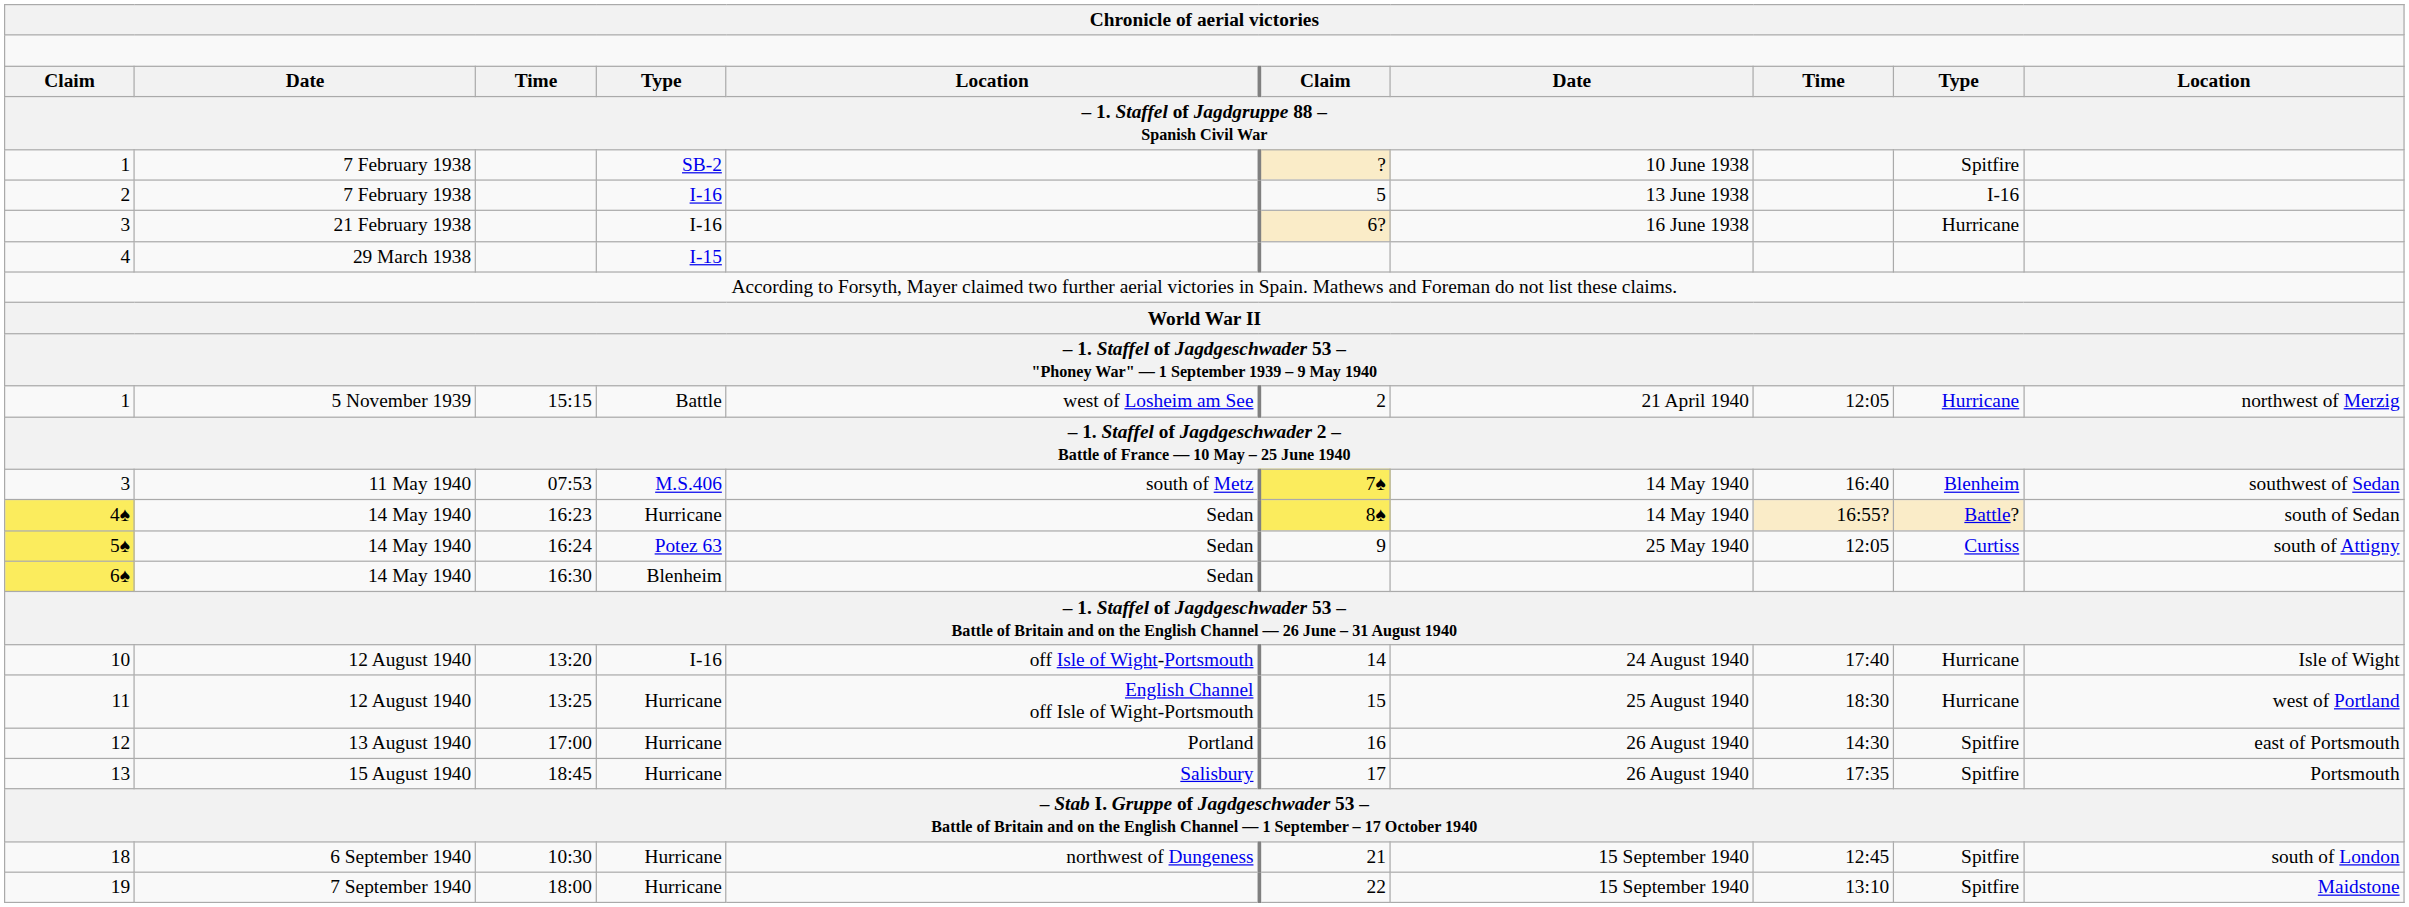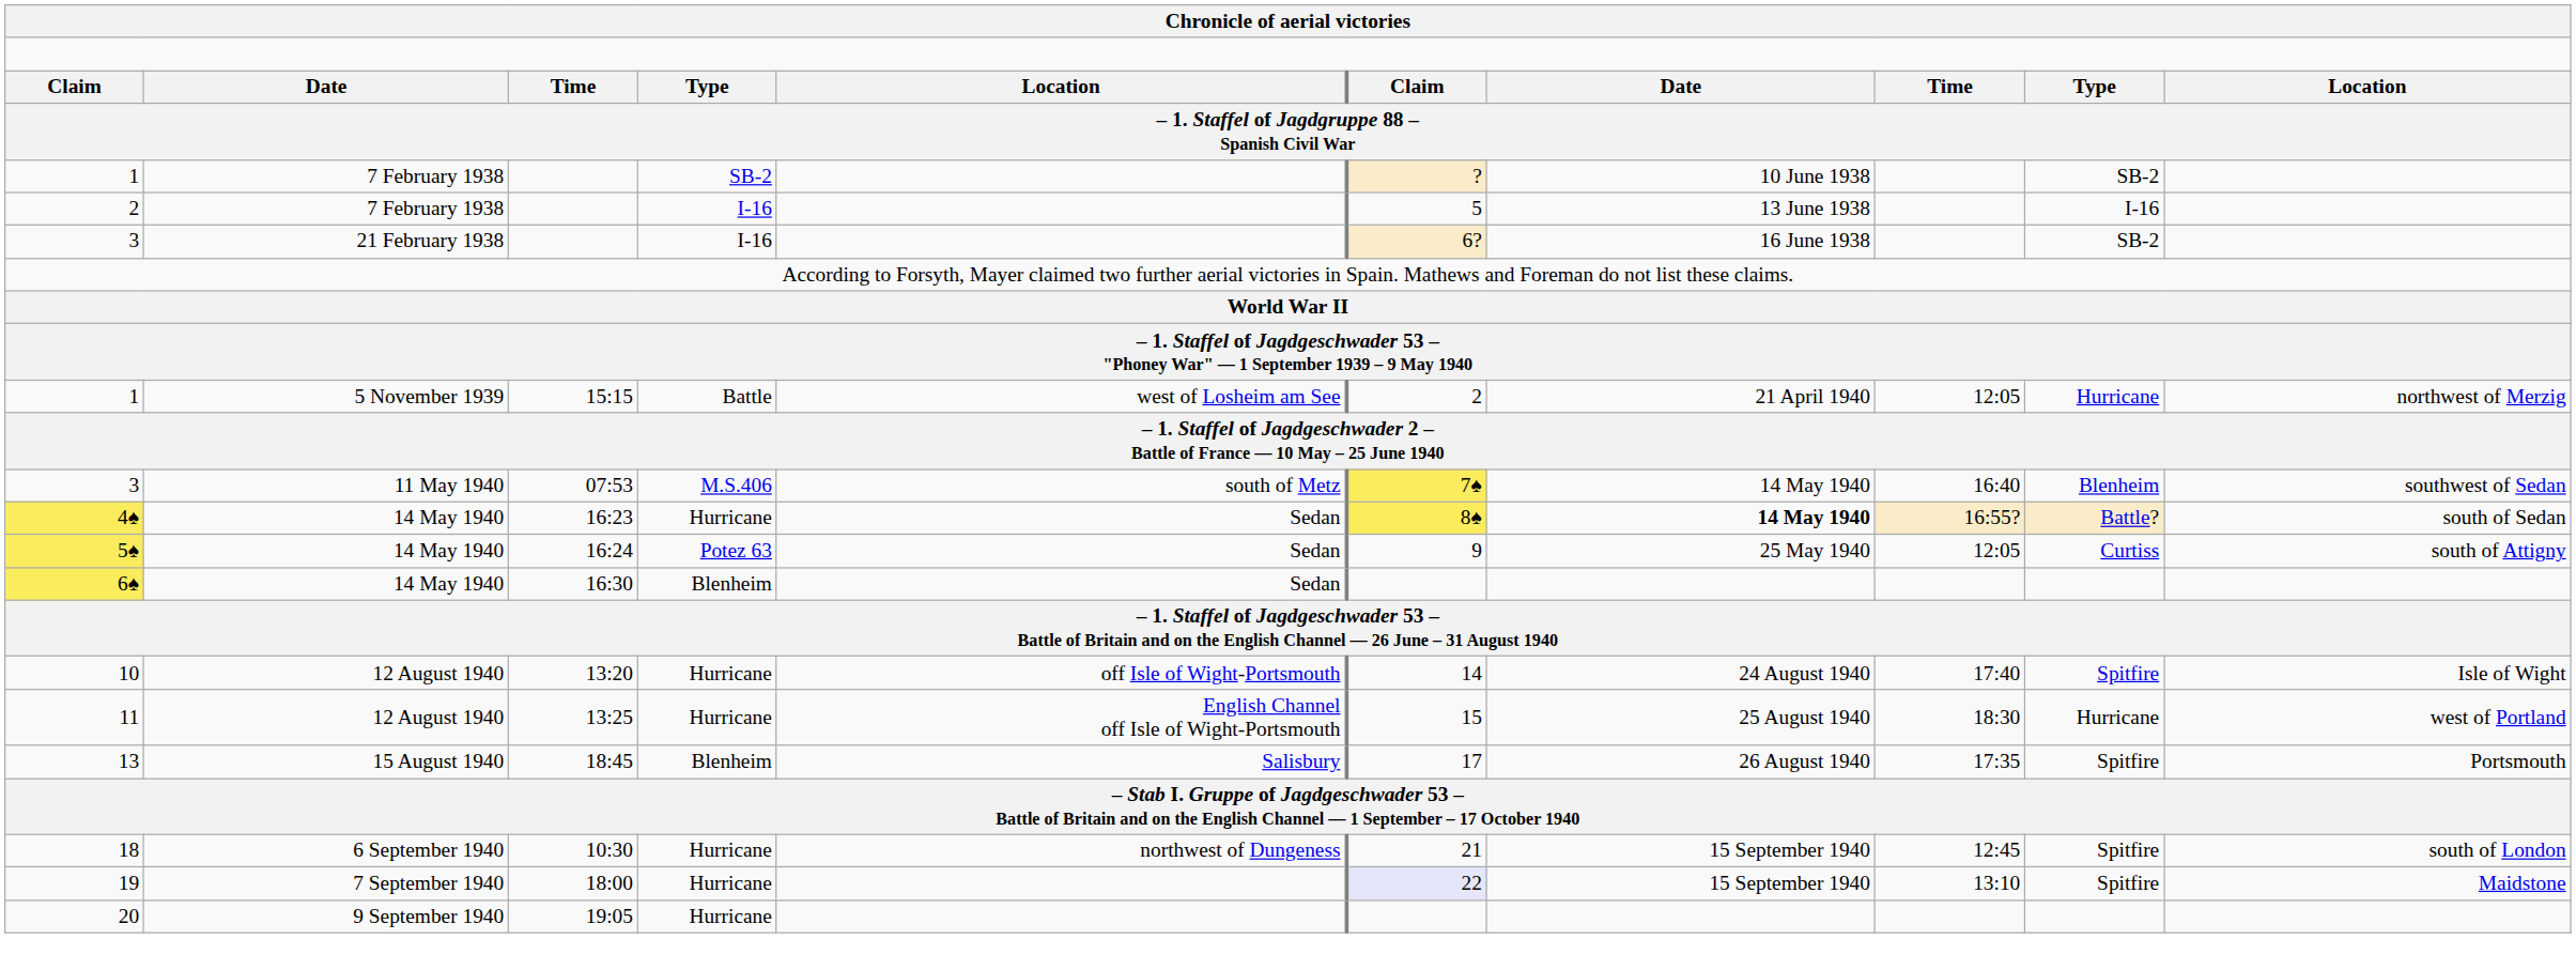1 / 7 February 1938 | column 9: Spitfire -> SB-2
3 / 21 February 1938 | column 9: Hurricane -> SB-2
- row: 4 | 29 March 1938 | I-15
4♠ | column 7: normal -> bold
10 | column 4: I-16 -> Hurricane
10 | column 9: Hurricane -> Spitfire
- row: 12 | 13 August 1940 | 17:00 | Hurricane | Portland | 16 | 26 August 1940 | 14:30 | Spitfire | east of Portsmouth
13 | column 4: Hurricane -> Blenheim
19 | column 6: no background -> lavender background
+ row: 20 | 9 September 1940 | 19:05 | Hurricane
